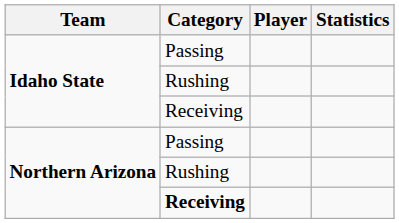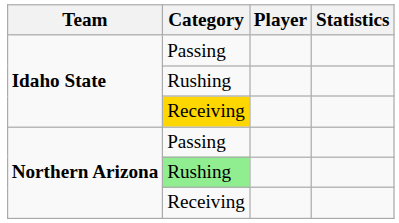Idaho State / Receiving | Category: no background -> gold background
Northern Arizona / Rushing | Category: no background -> lightgreen background
Northern Arizona / Receiving | Category: bold -> normal
